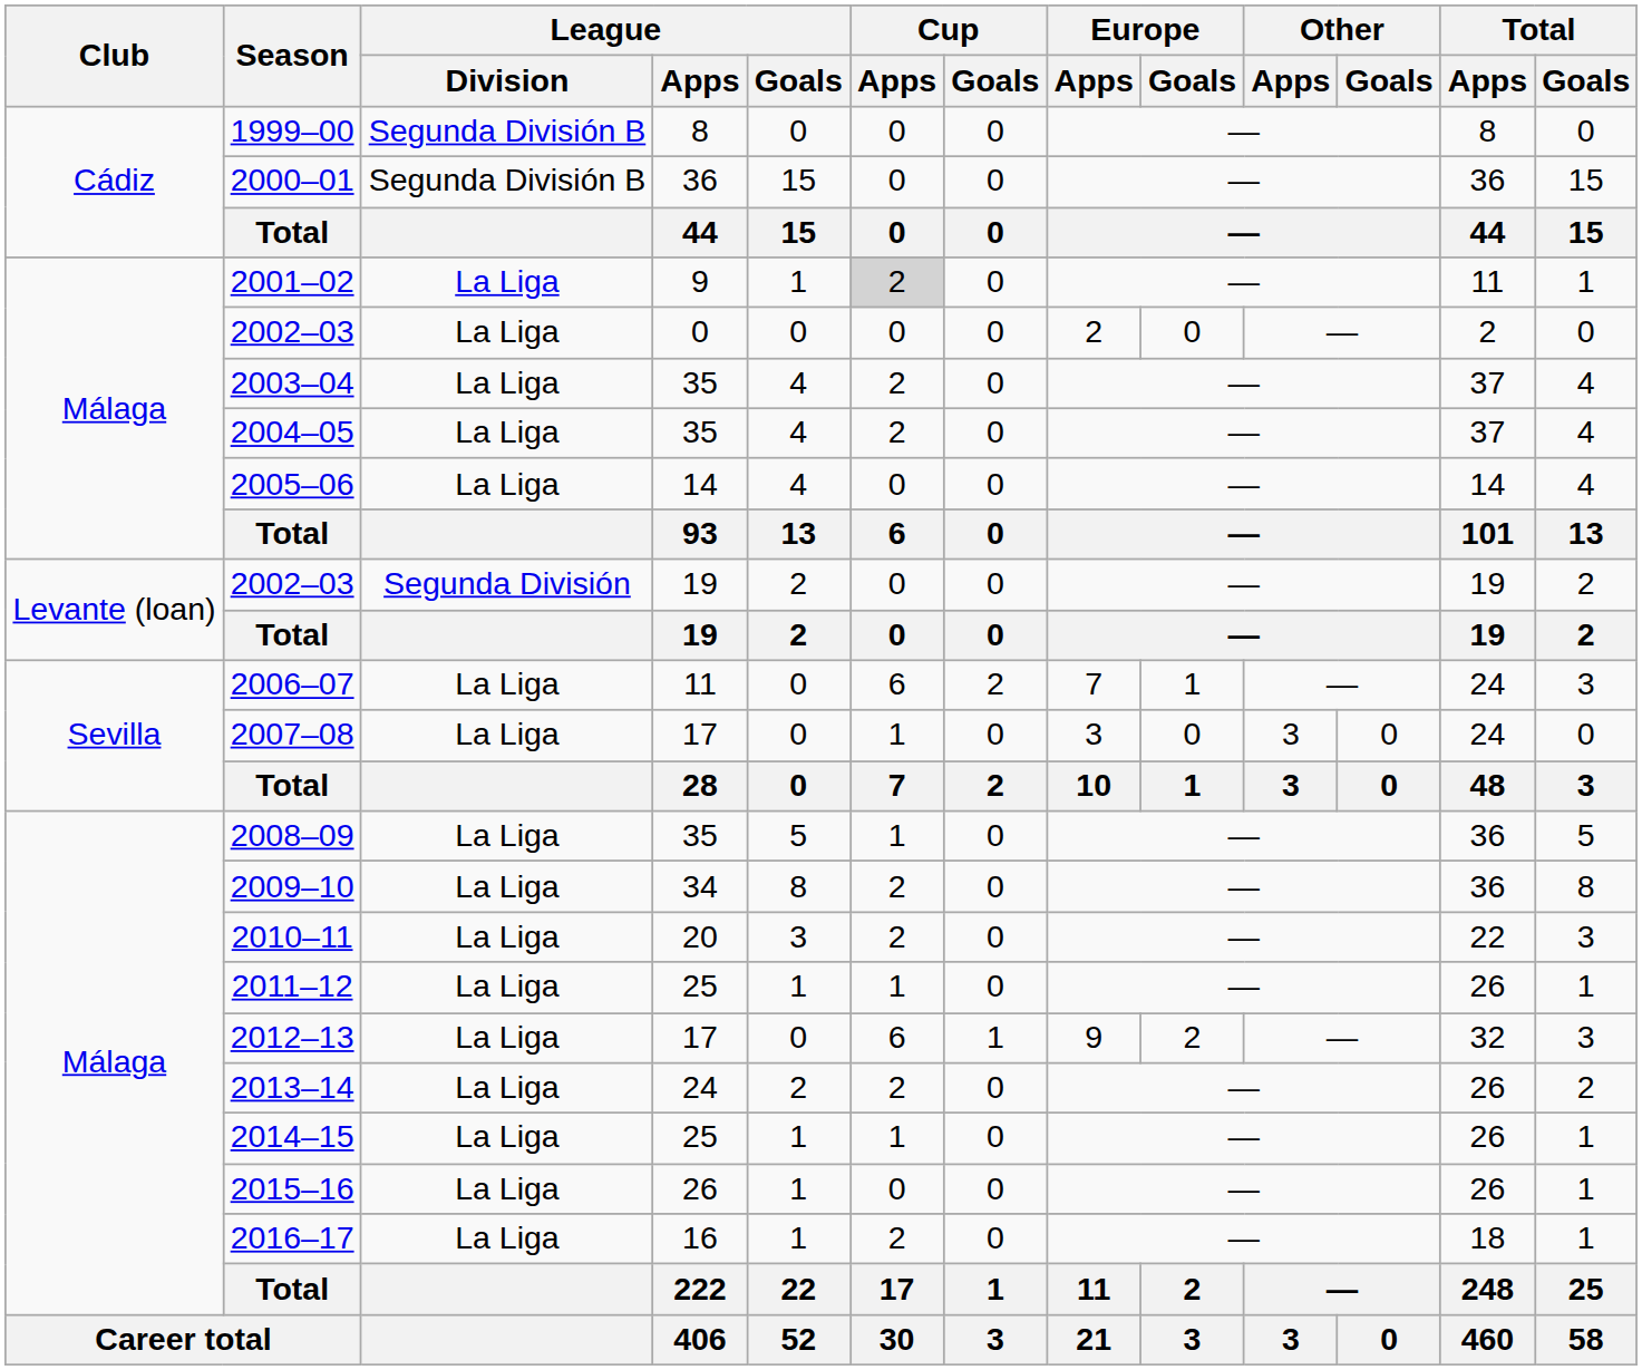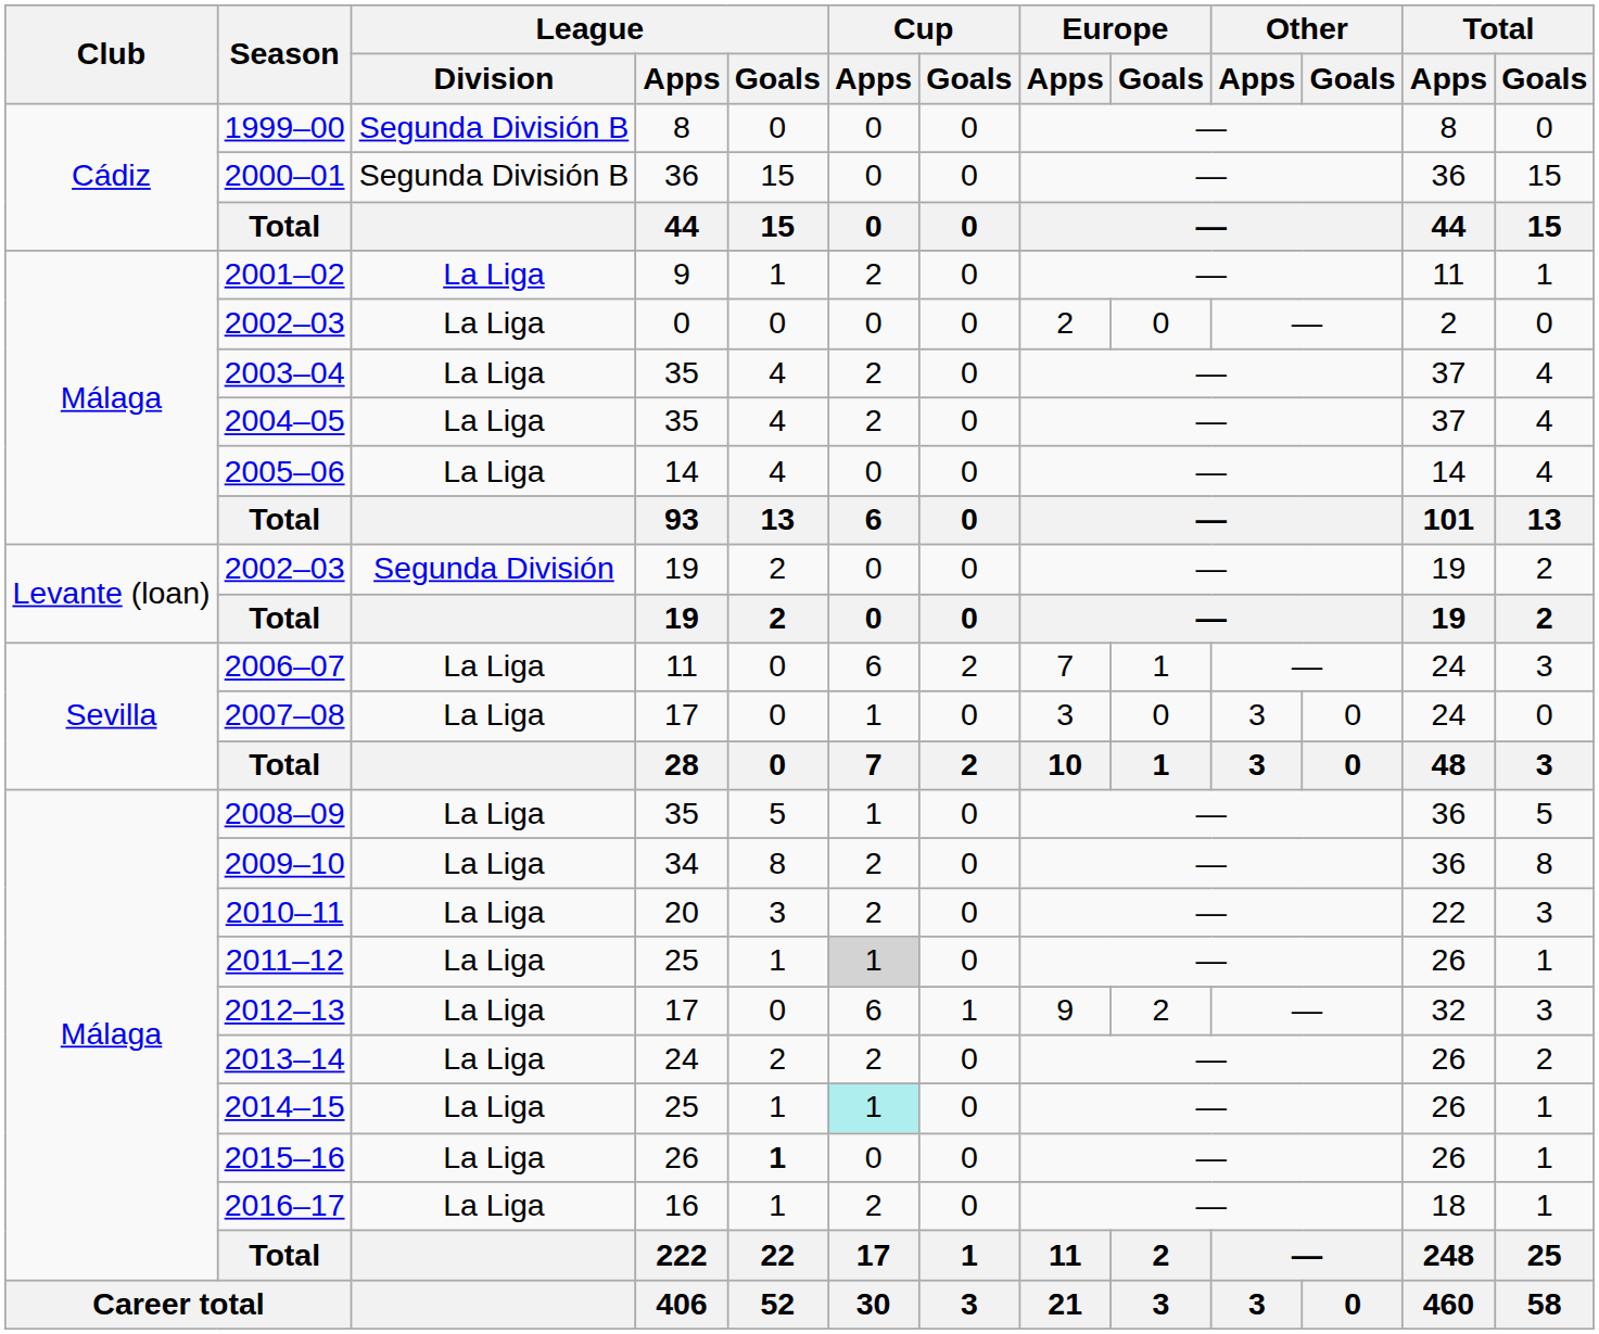2001–02 | Cup / Apps: lightgrey background -> no background
2011–12 | Cup / Apps: no background -> lightgrey background
2014–15 | Cup / Apps: no background -> paleturquoise background
2015–16 | League / Goals: normal -> bold
